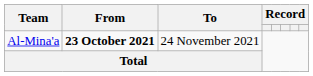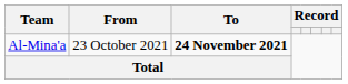Al-Mina'a | From: bold -> normal
Al-Mina'a | To: normal -> bold
